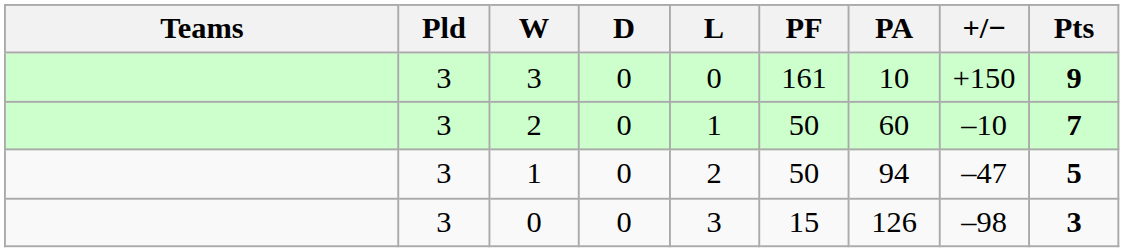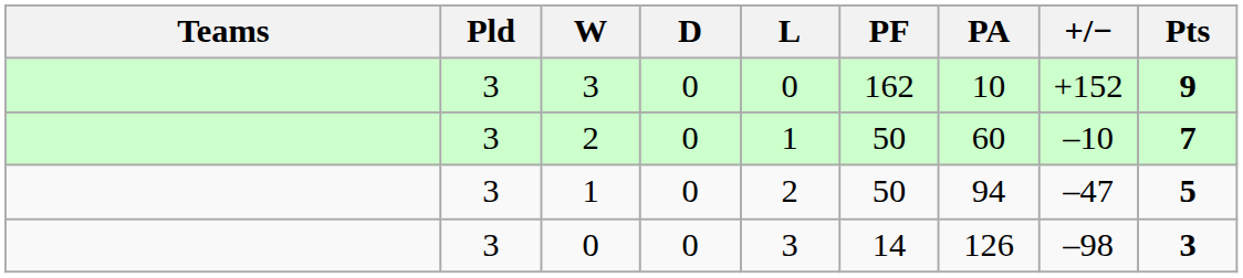row 2 | PF: 161 -> 162
row 2 | +/−: +150 -> +152
row 5 | PF: 15 -> 14
